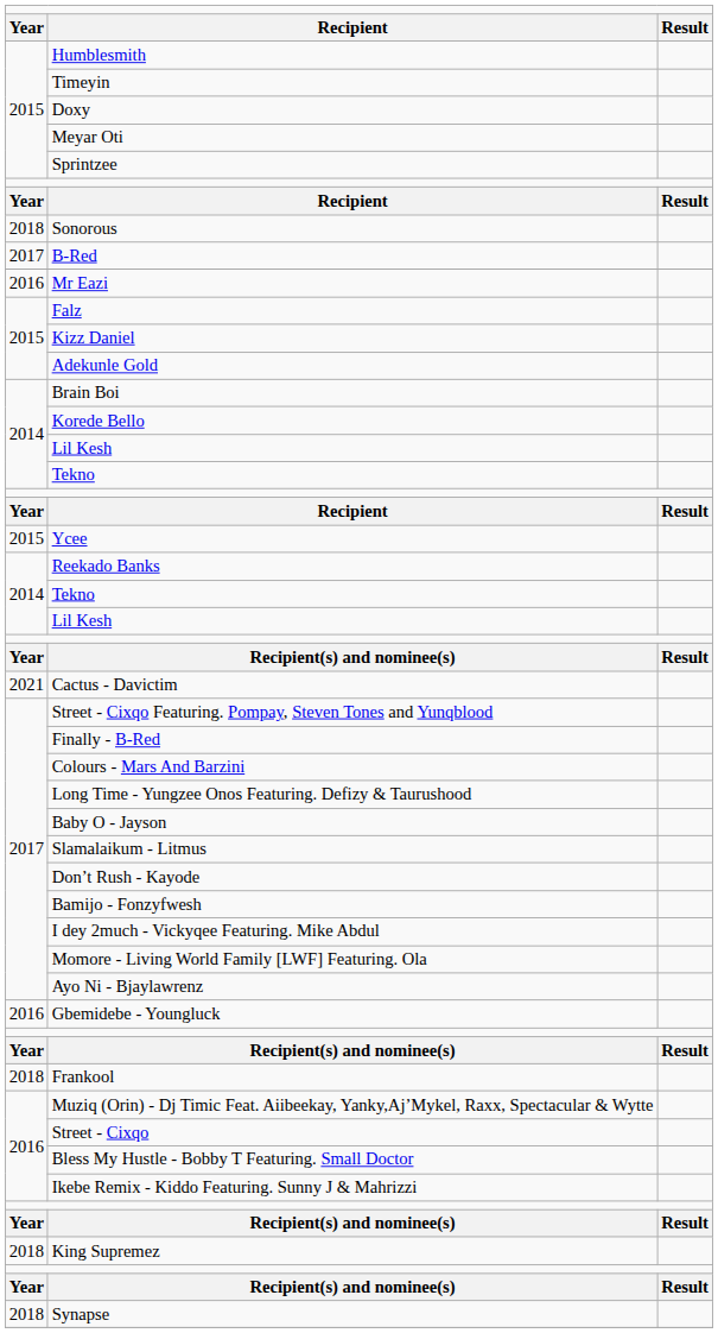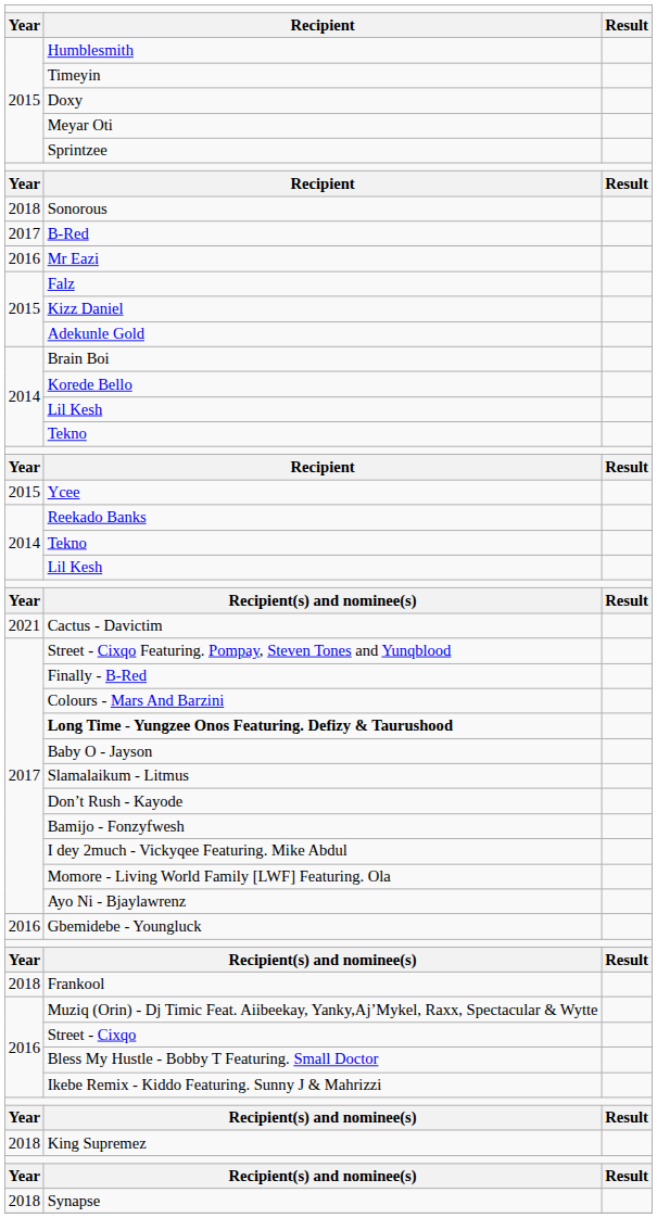Long Time - Yungzee Onos Featuring. Defizy & Taurushood | column 2: normal -> bold
